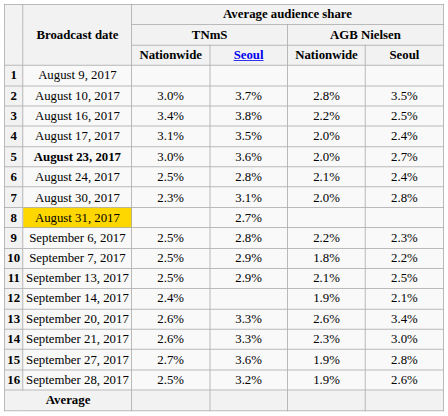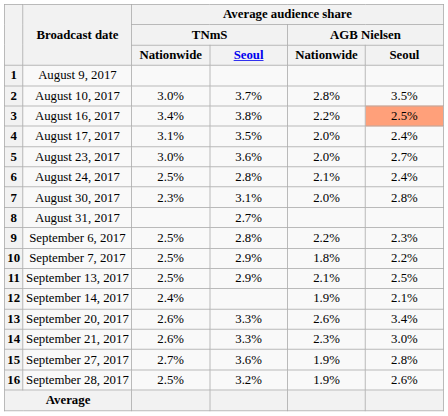3 | Average audience share / AGB Nielsen / Seoul: no background -> lightsalmon background
5 | Broadcast date: bold -> normal
8 | Broadcast date: gold background -> no background
